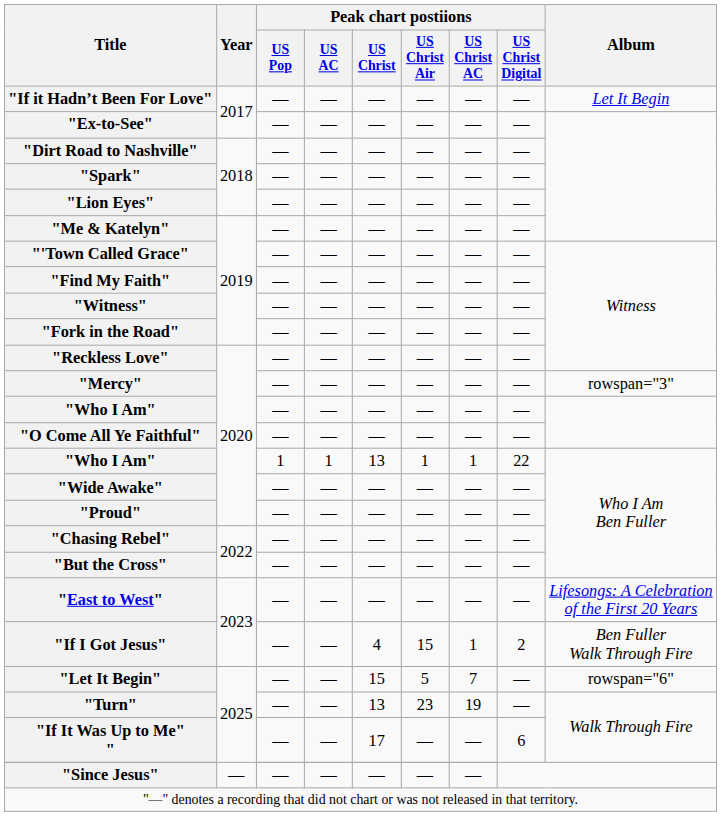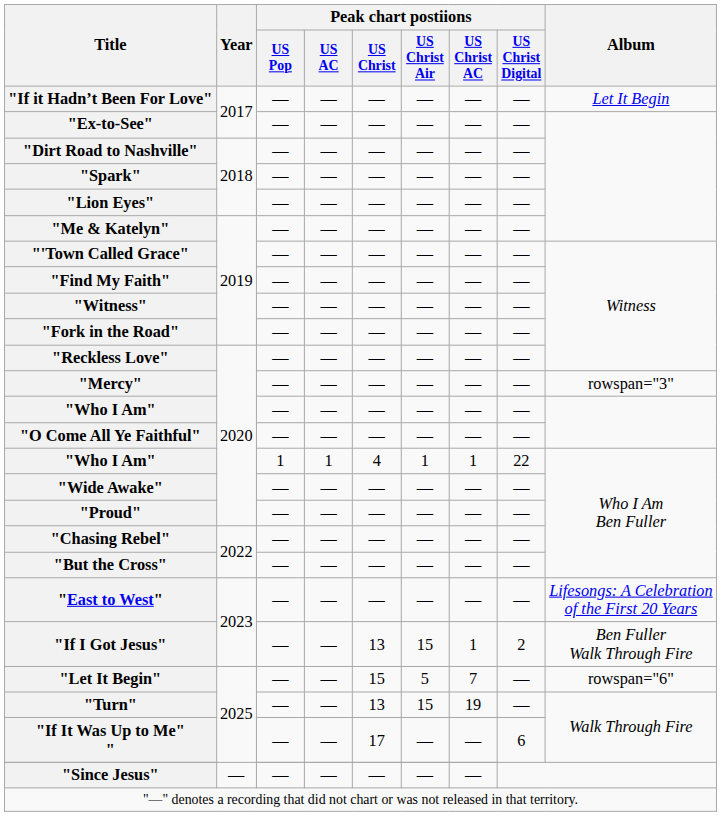"Who I Am" / 1 | Peak chart postiions / US Christ: 13 -> 4
"If I Got Jesus" | Peak chart postiions / US Christ: 4 -> 13
"Turn" | Peak chart postiions / US Christ Air: 23 -> 15
